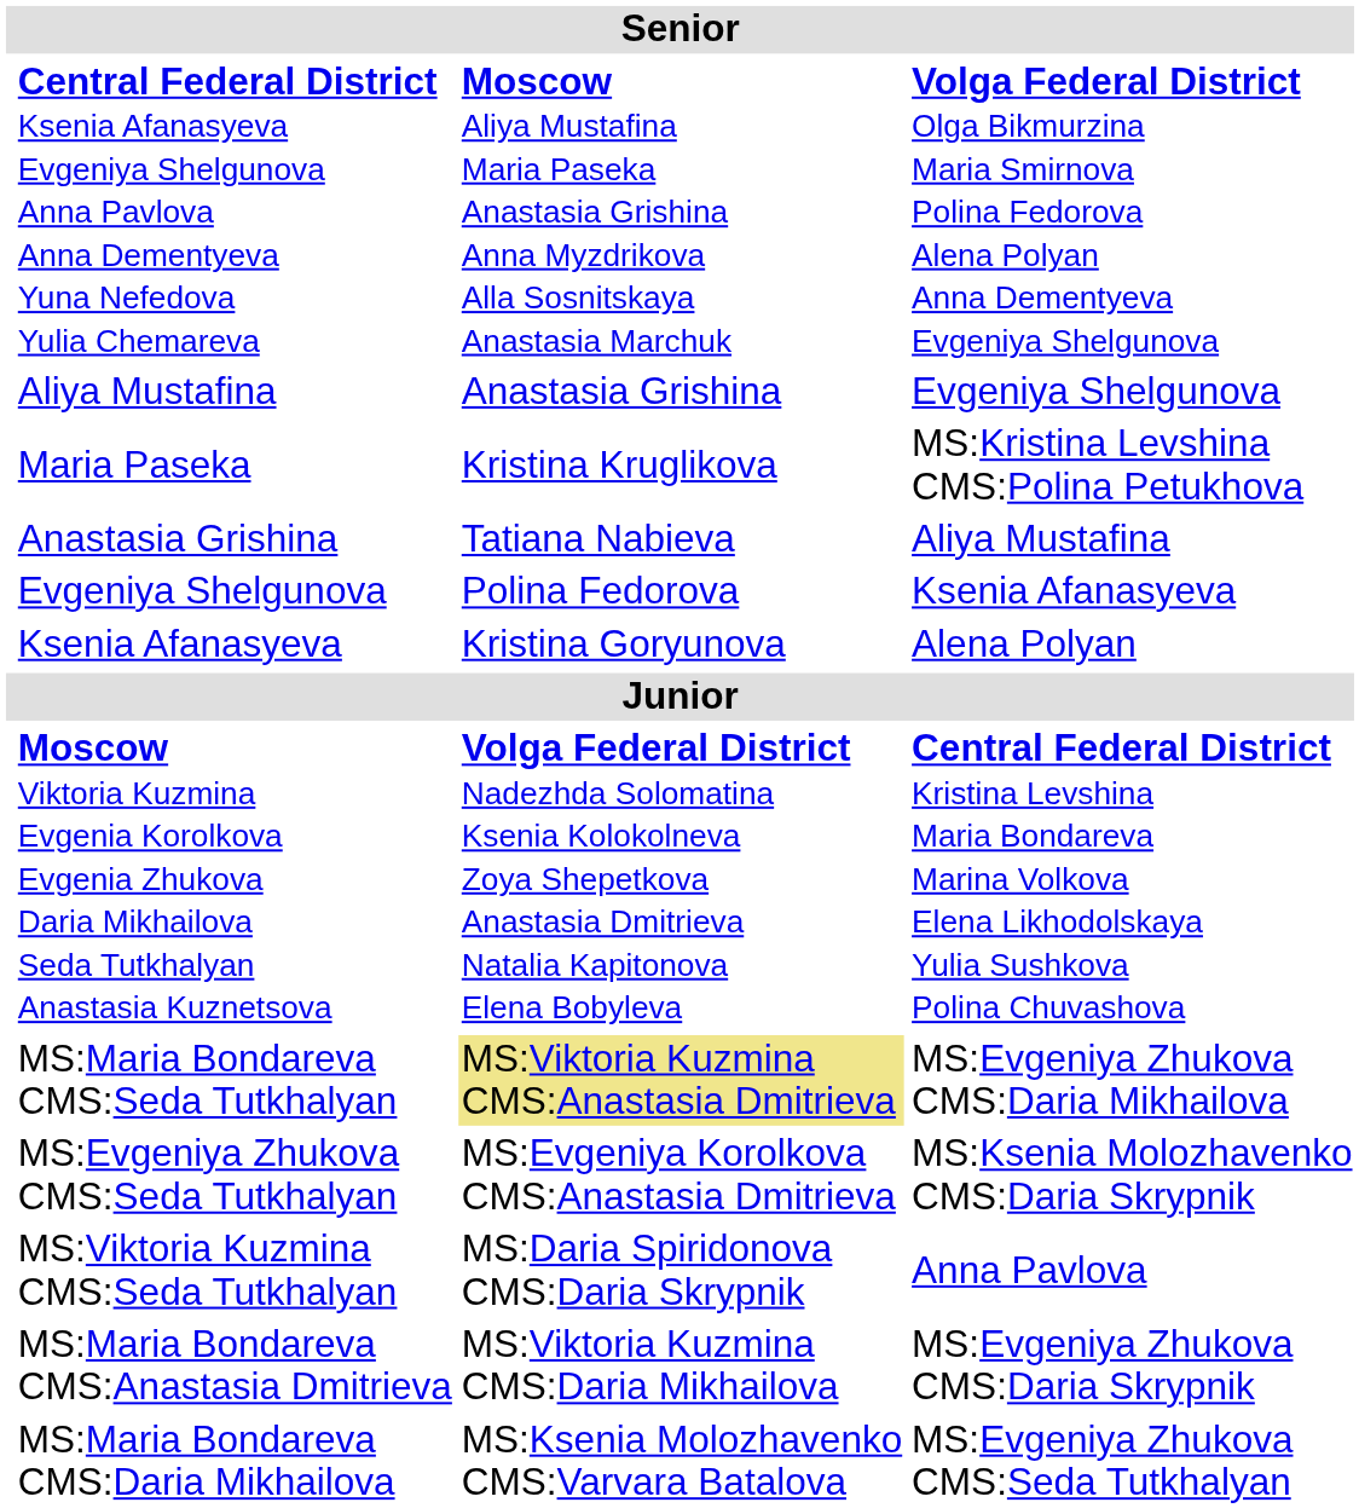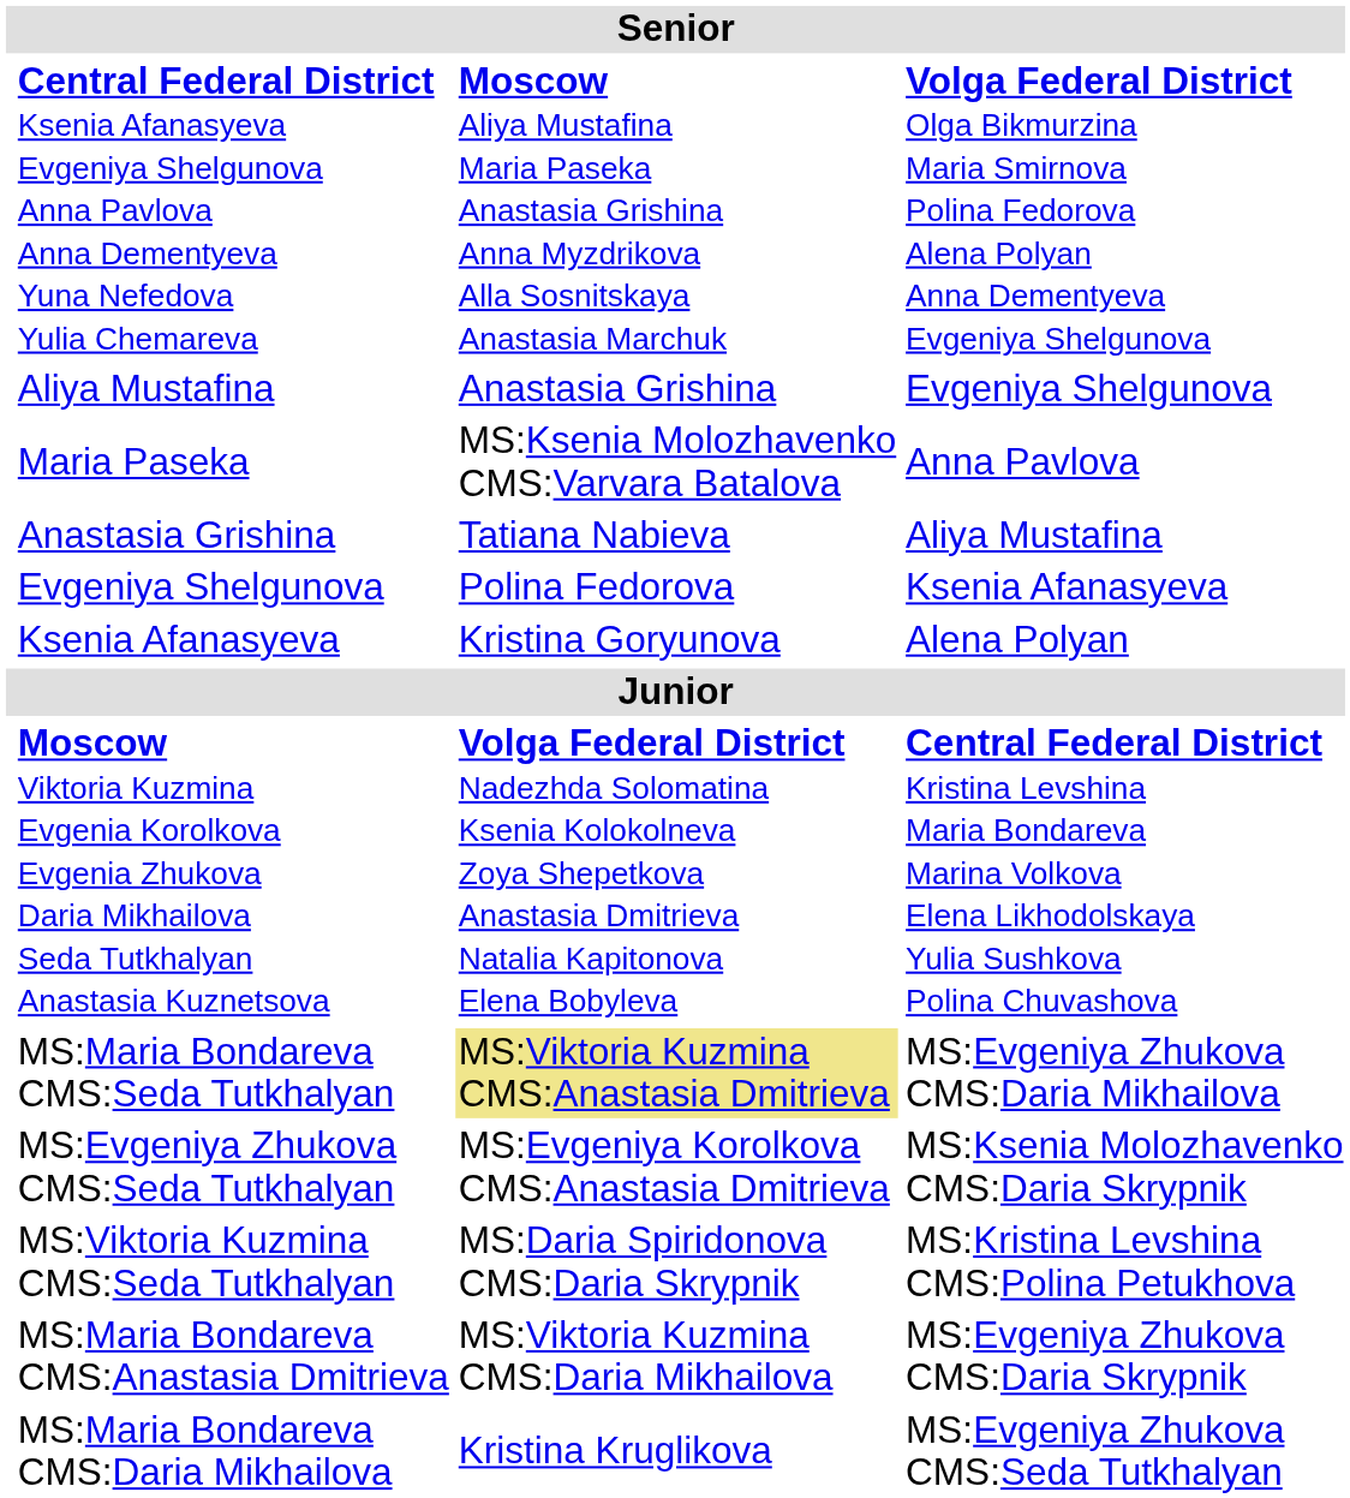Maria Paseka | column 2: Kristina Kruglikova -> MS:Ksenia Molozhavenko CMS:Varvara Batalova
Maria Paseka | column 3: MS:Kristina Levshina CMS:Polina Petukhova -> Anna Pavlova
MS:Viktoria Kuzmina CMS:Seda Tutkhalyan | column 3: Anna Pavlova -> MS:Kristina Levshina CMS:Polina Petukhova
MS:Maria Bondareva CMS:Daria Mikhailova | column 2: MS:Ksenia Molozhavenko CMS:Varvara Batalova -> Kristina Kruglikova
